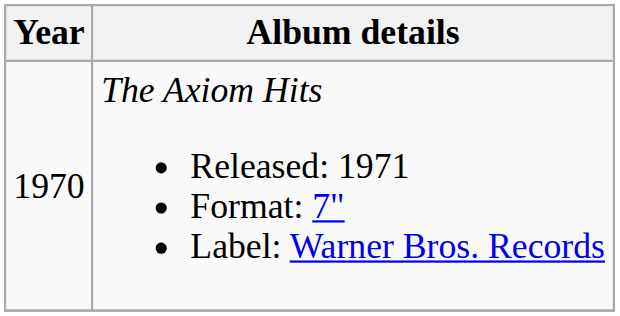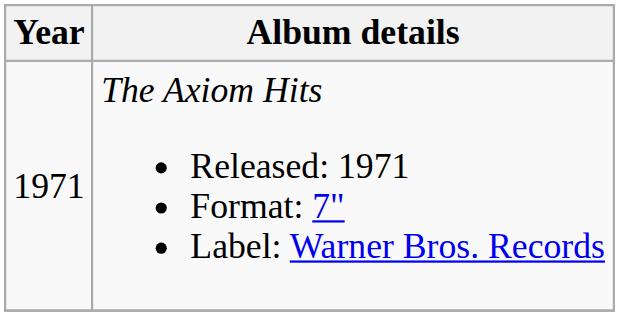row 2 | Year: 1970 -> 1971
